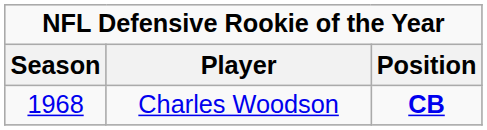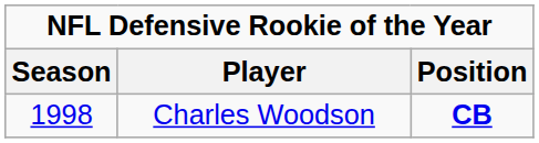Charles Woodson | Season: 1968 -> 1998
